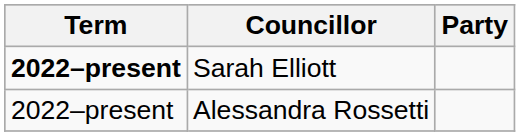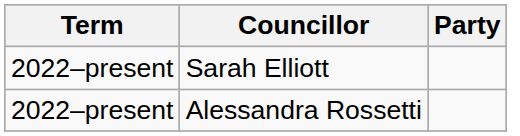Sarah Elliott | Term: bold -> normal
